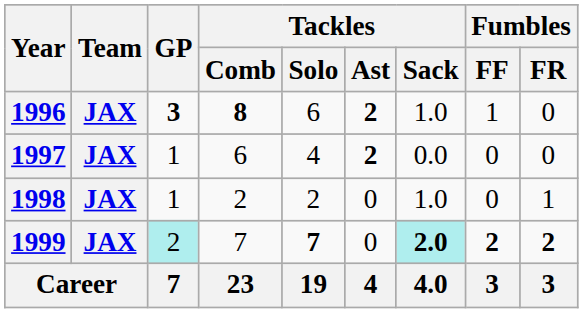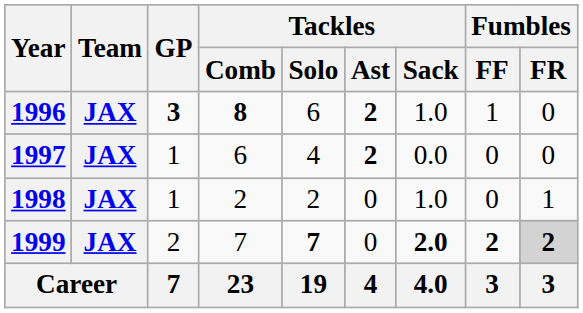1999 | GP: paleturquoise background -> no background
1999 | Tackles / Sack: paleturquoise background -> no background
1999 | Fumbles / FR: no background -> lightgrey background
